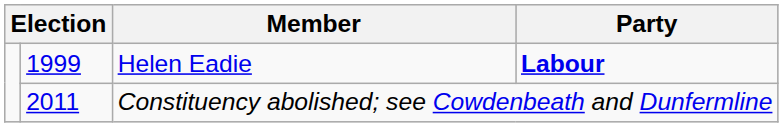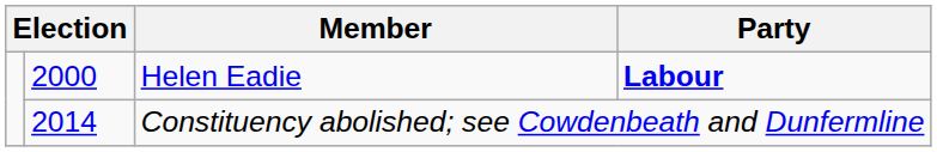Helen Eadie | column 2: 1999 -> 2000
Constituency abolished; see Cowdenbeath and Dunfermline | column 2: 2011 -> 2014
